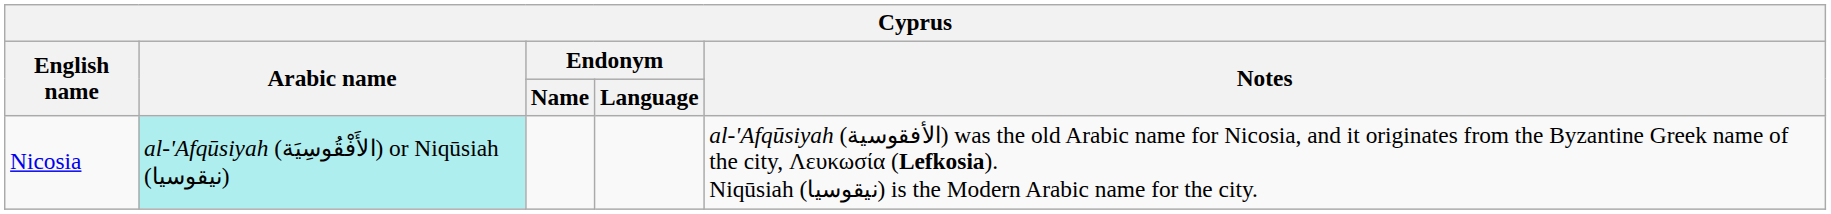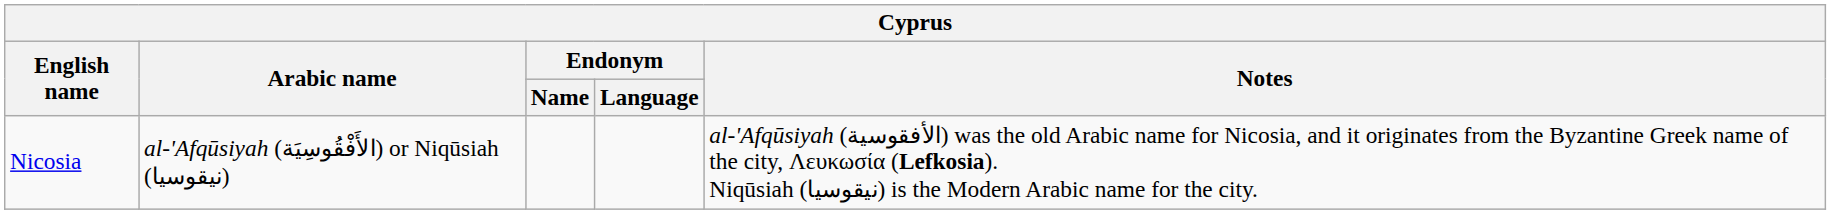Nicosia | Arabic name: paleturquoise background -> no background
